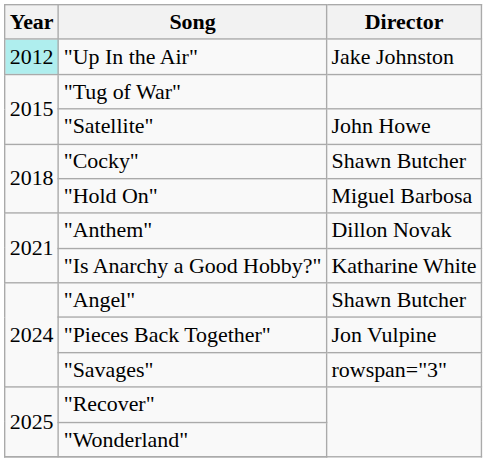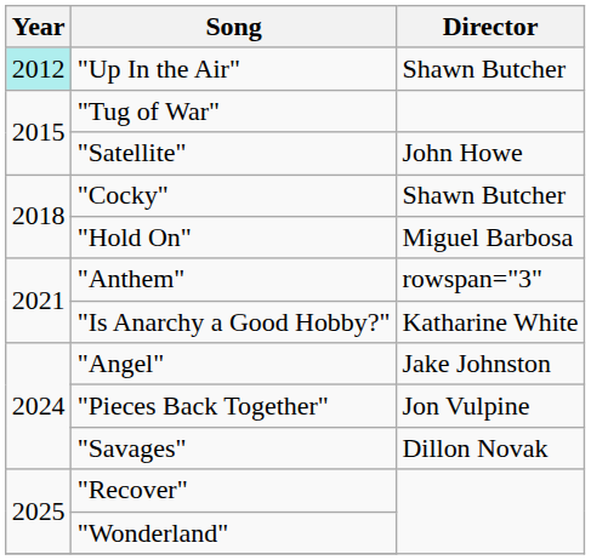"Up In the Air" | Director: Jake Johnston -> Shawn Butcher
"Anthem" | Director: Dillon Novak -> rowspan="3"
"Angel" | Director: Shawn Butcher -> Jake Johnston
"Savages" | Director: rowspan="3" -> Dillon Novak
